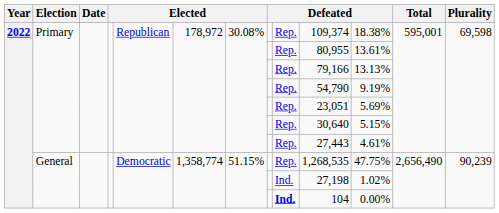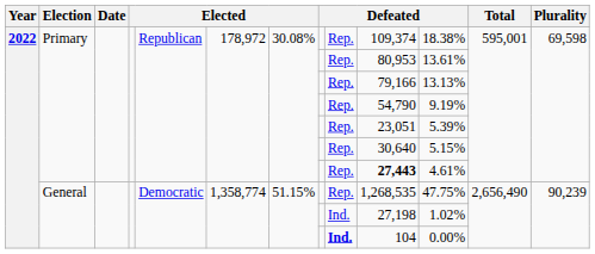row 3 | column 10: 80,955 -> 80,953
row 6 | column 11: 5.69% -> 5.39%
row 8 | column 10: normal -> bold
